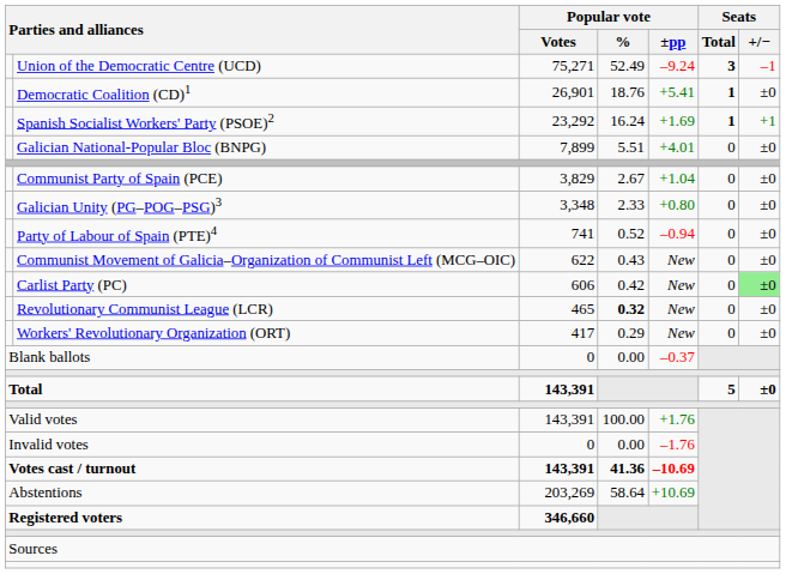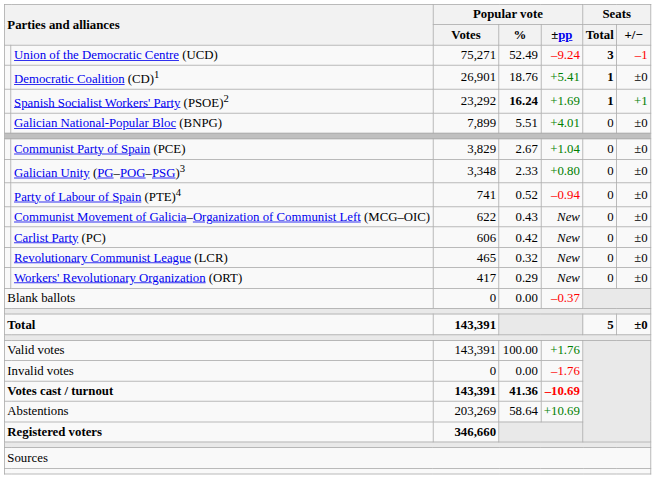Spanish Socialist Workers' Party (PSOE)2 | Popular vote / %: normal -> bold
Carlist Party (PC) | Seats / +/−: lightgreen background -> no background
Revolutionary Communist League (LCR) | Popular vote / %: bold -> normal
